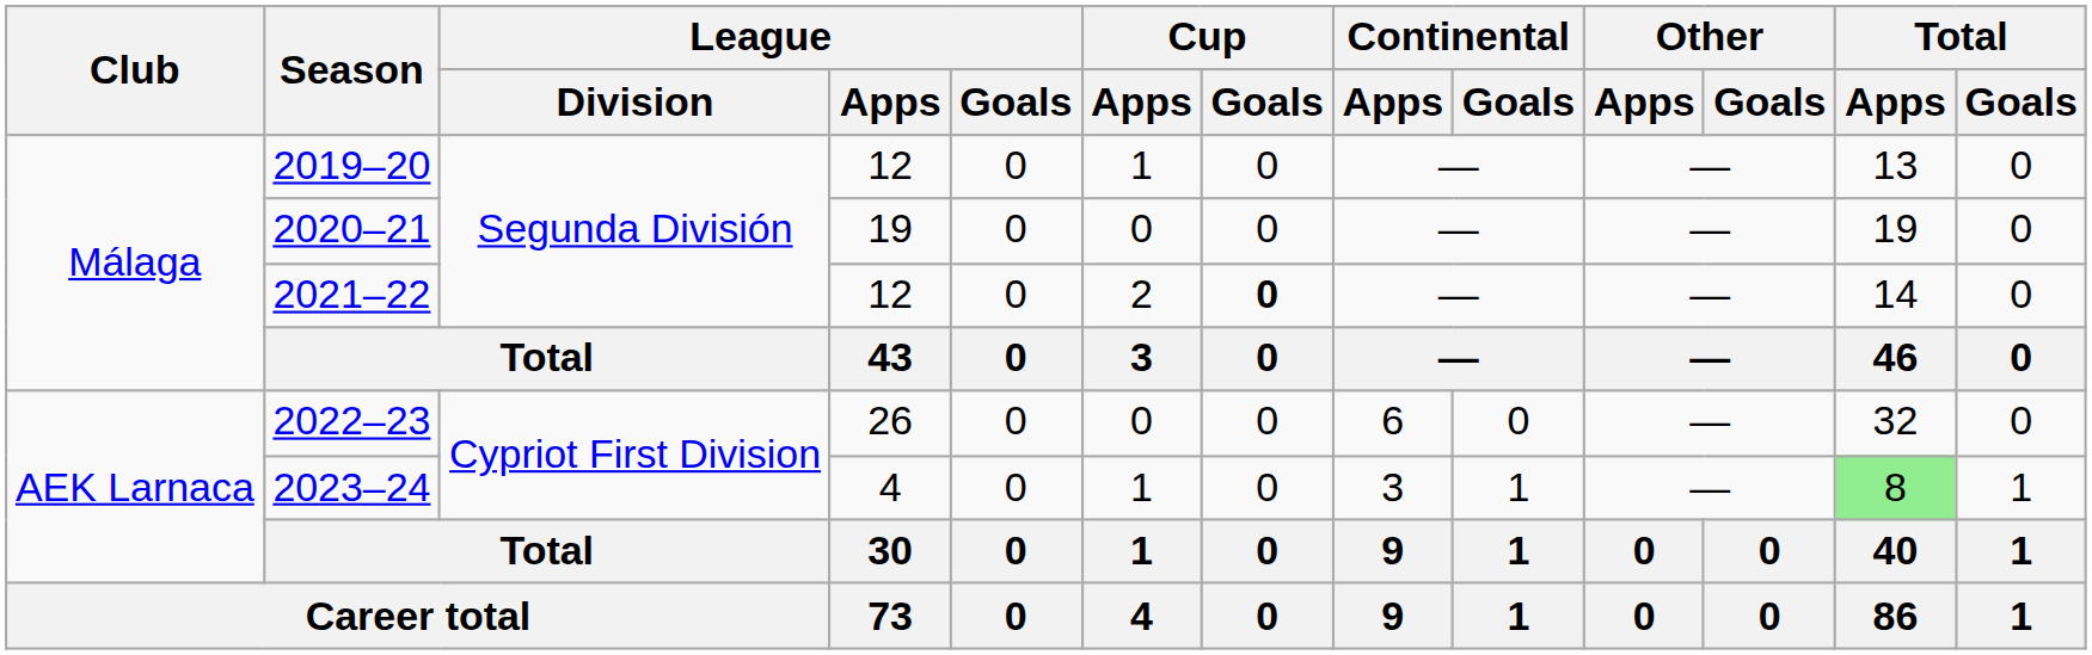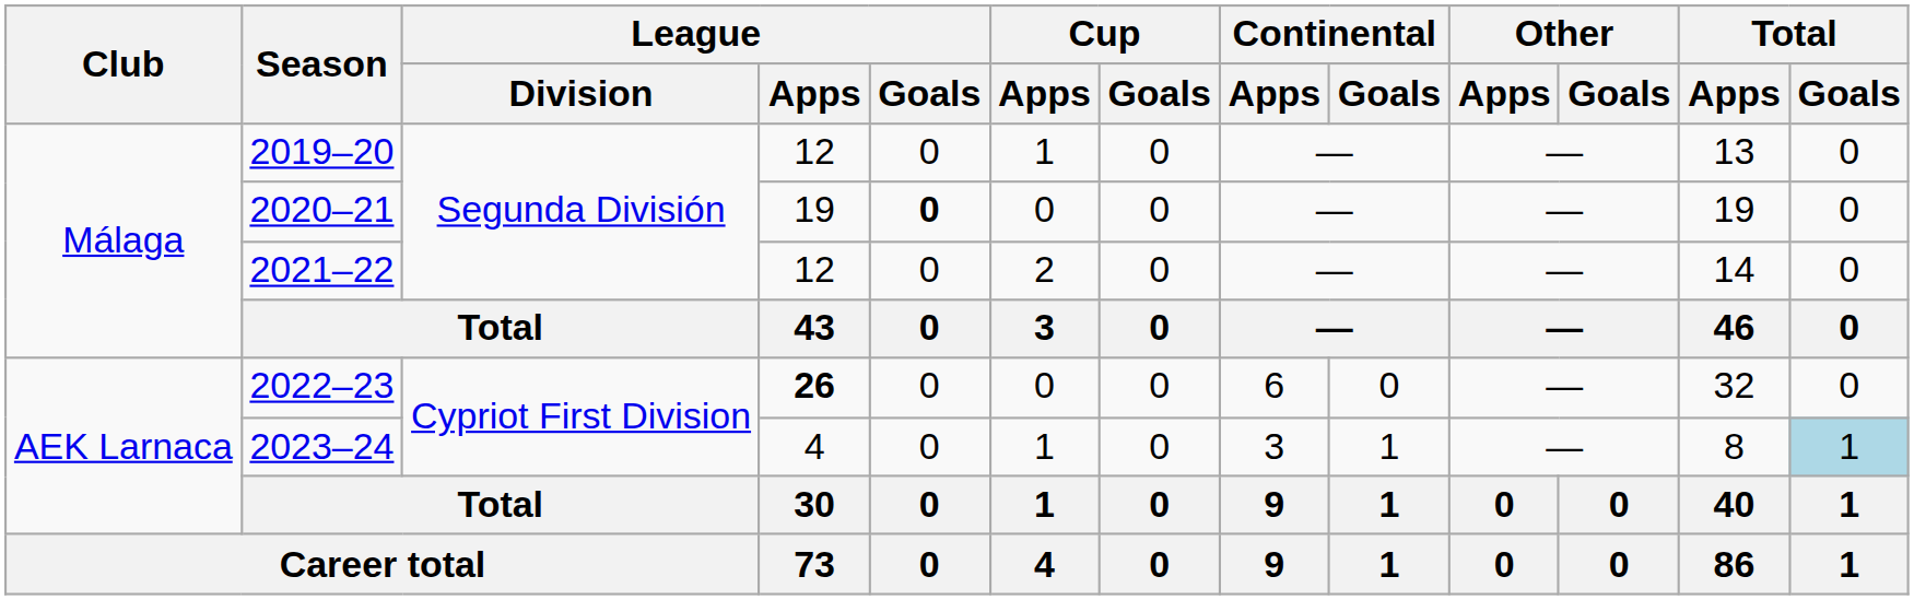2020–21 | League / Goals: normal -> bold
2021–22 | Cup / Goals: bold -> normal
2022–23 | League / Apps: normal -> bold
2023–24 | Total / Apps: lightgreen background -> no background
2023–24 | Total / Goals: no background -> lightblue background
